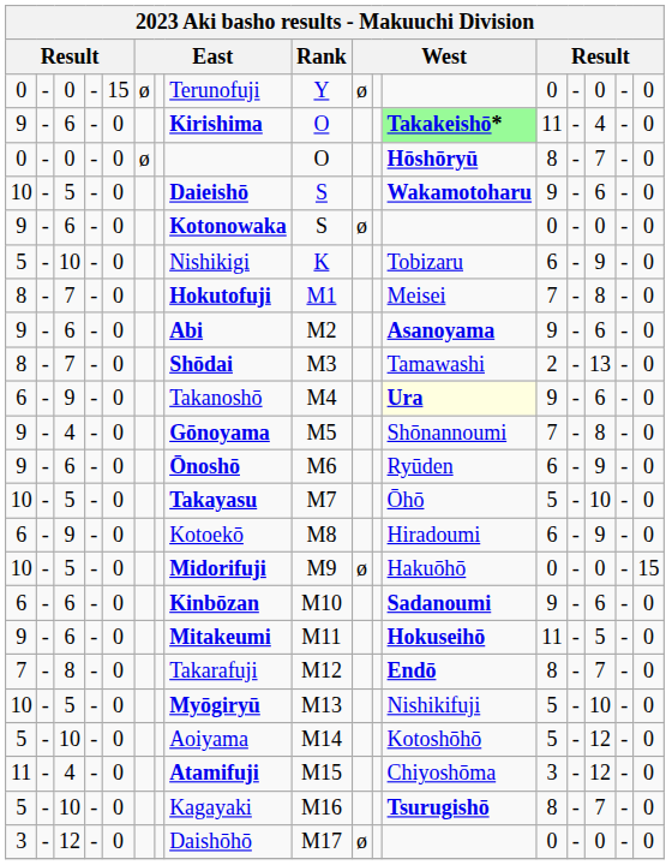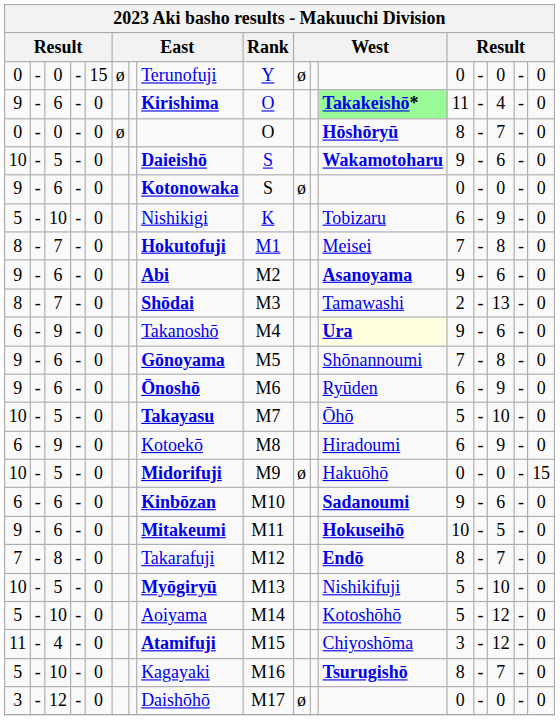row 13 | column 3: 4 -> 6
row 19 | column 13: 11 -> 10
